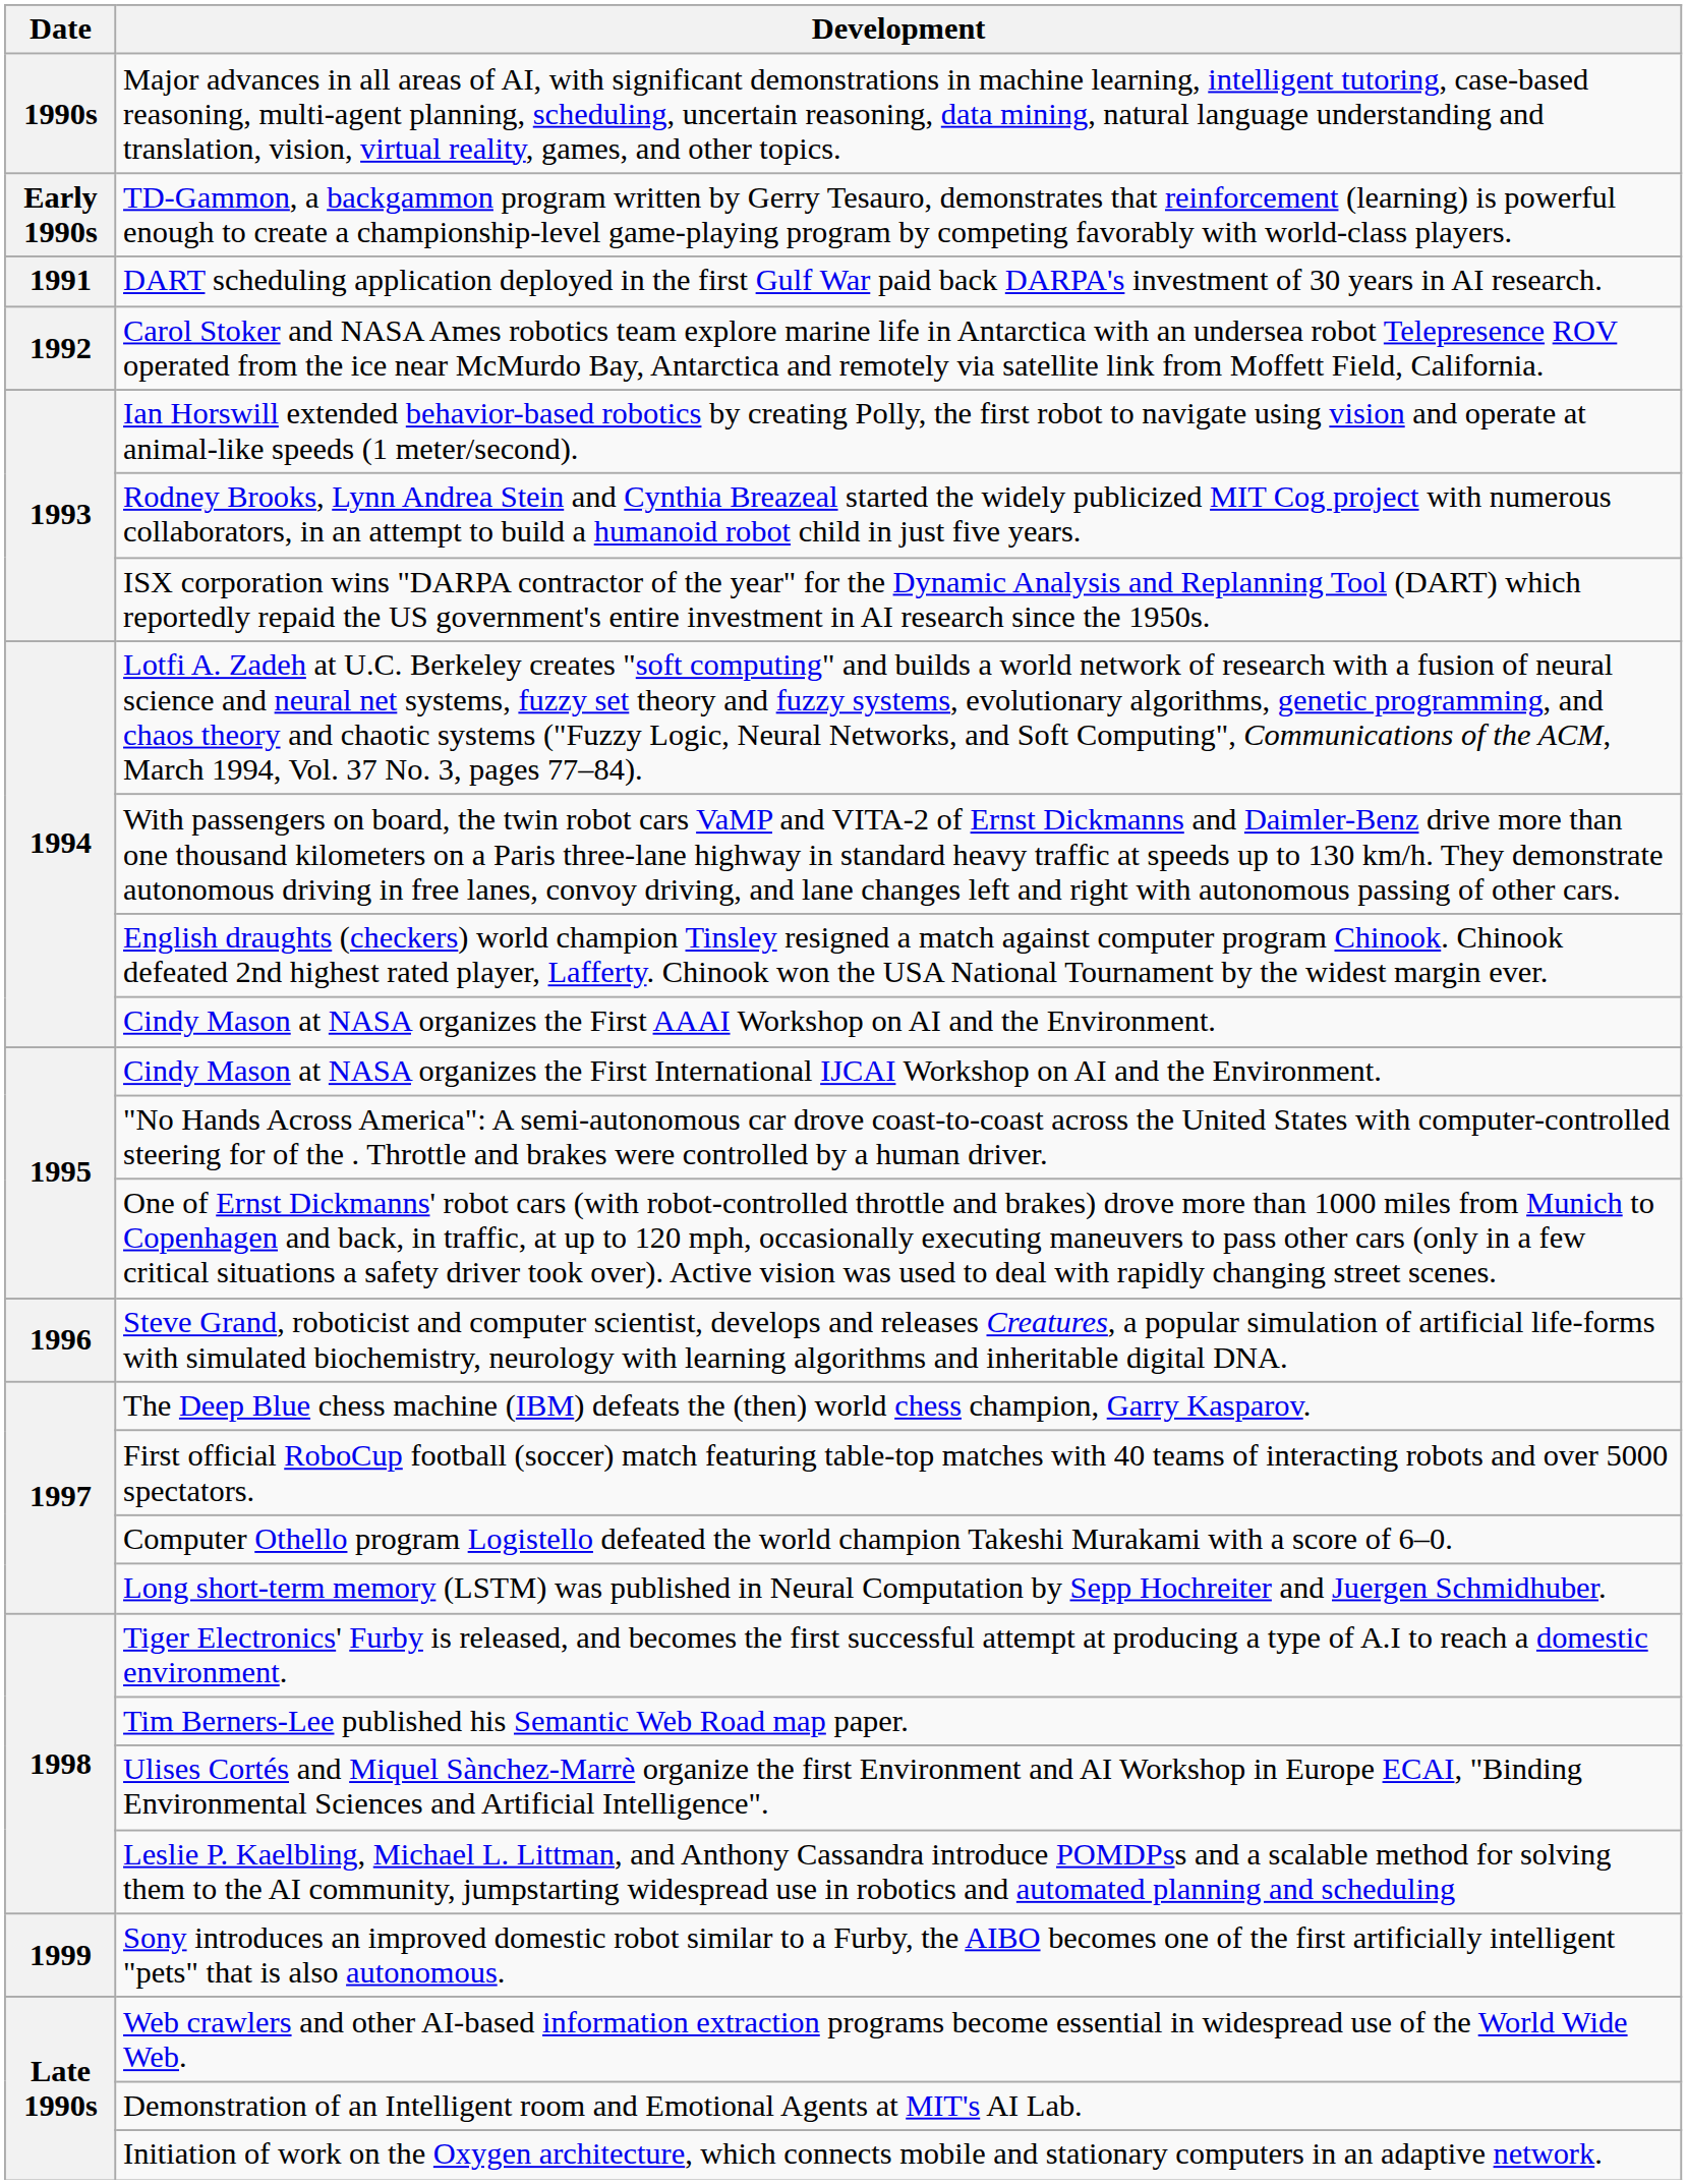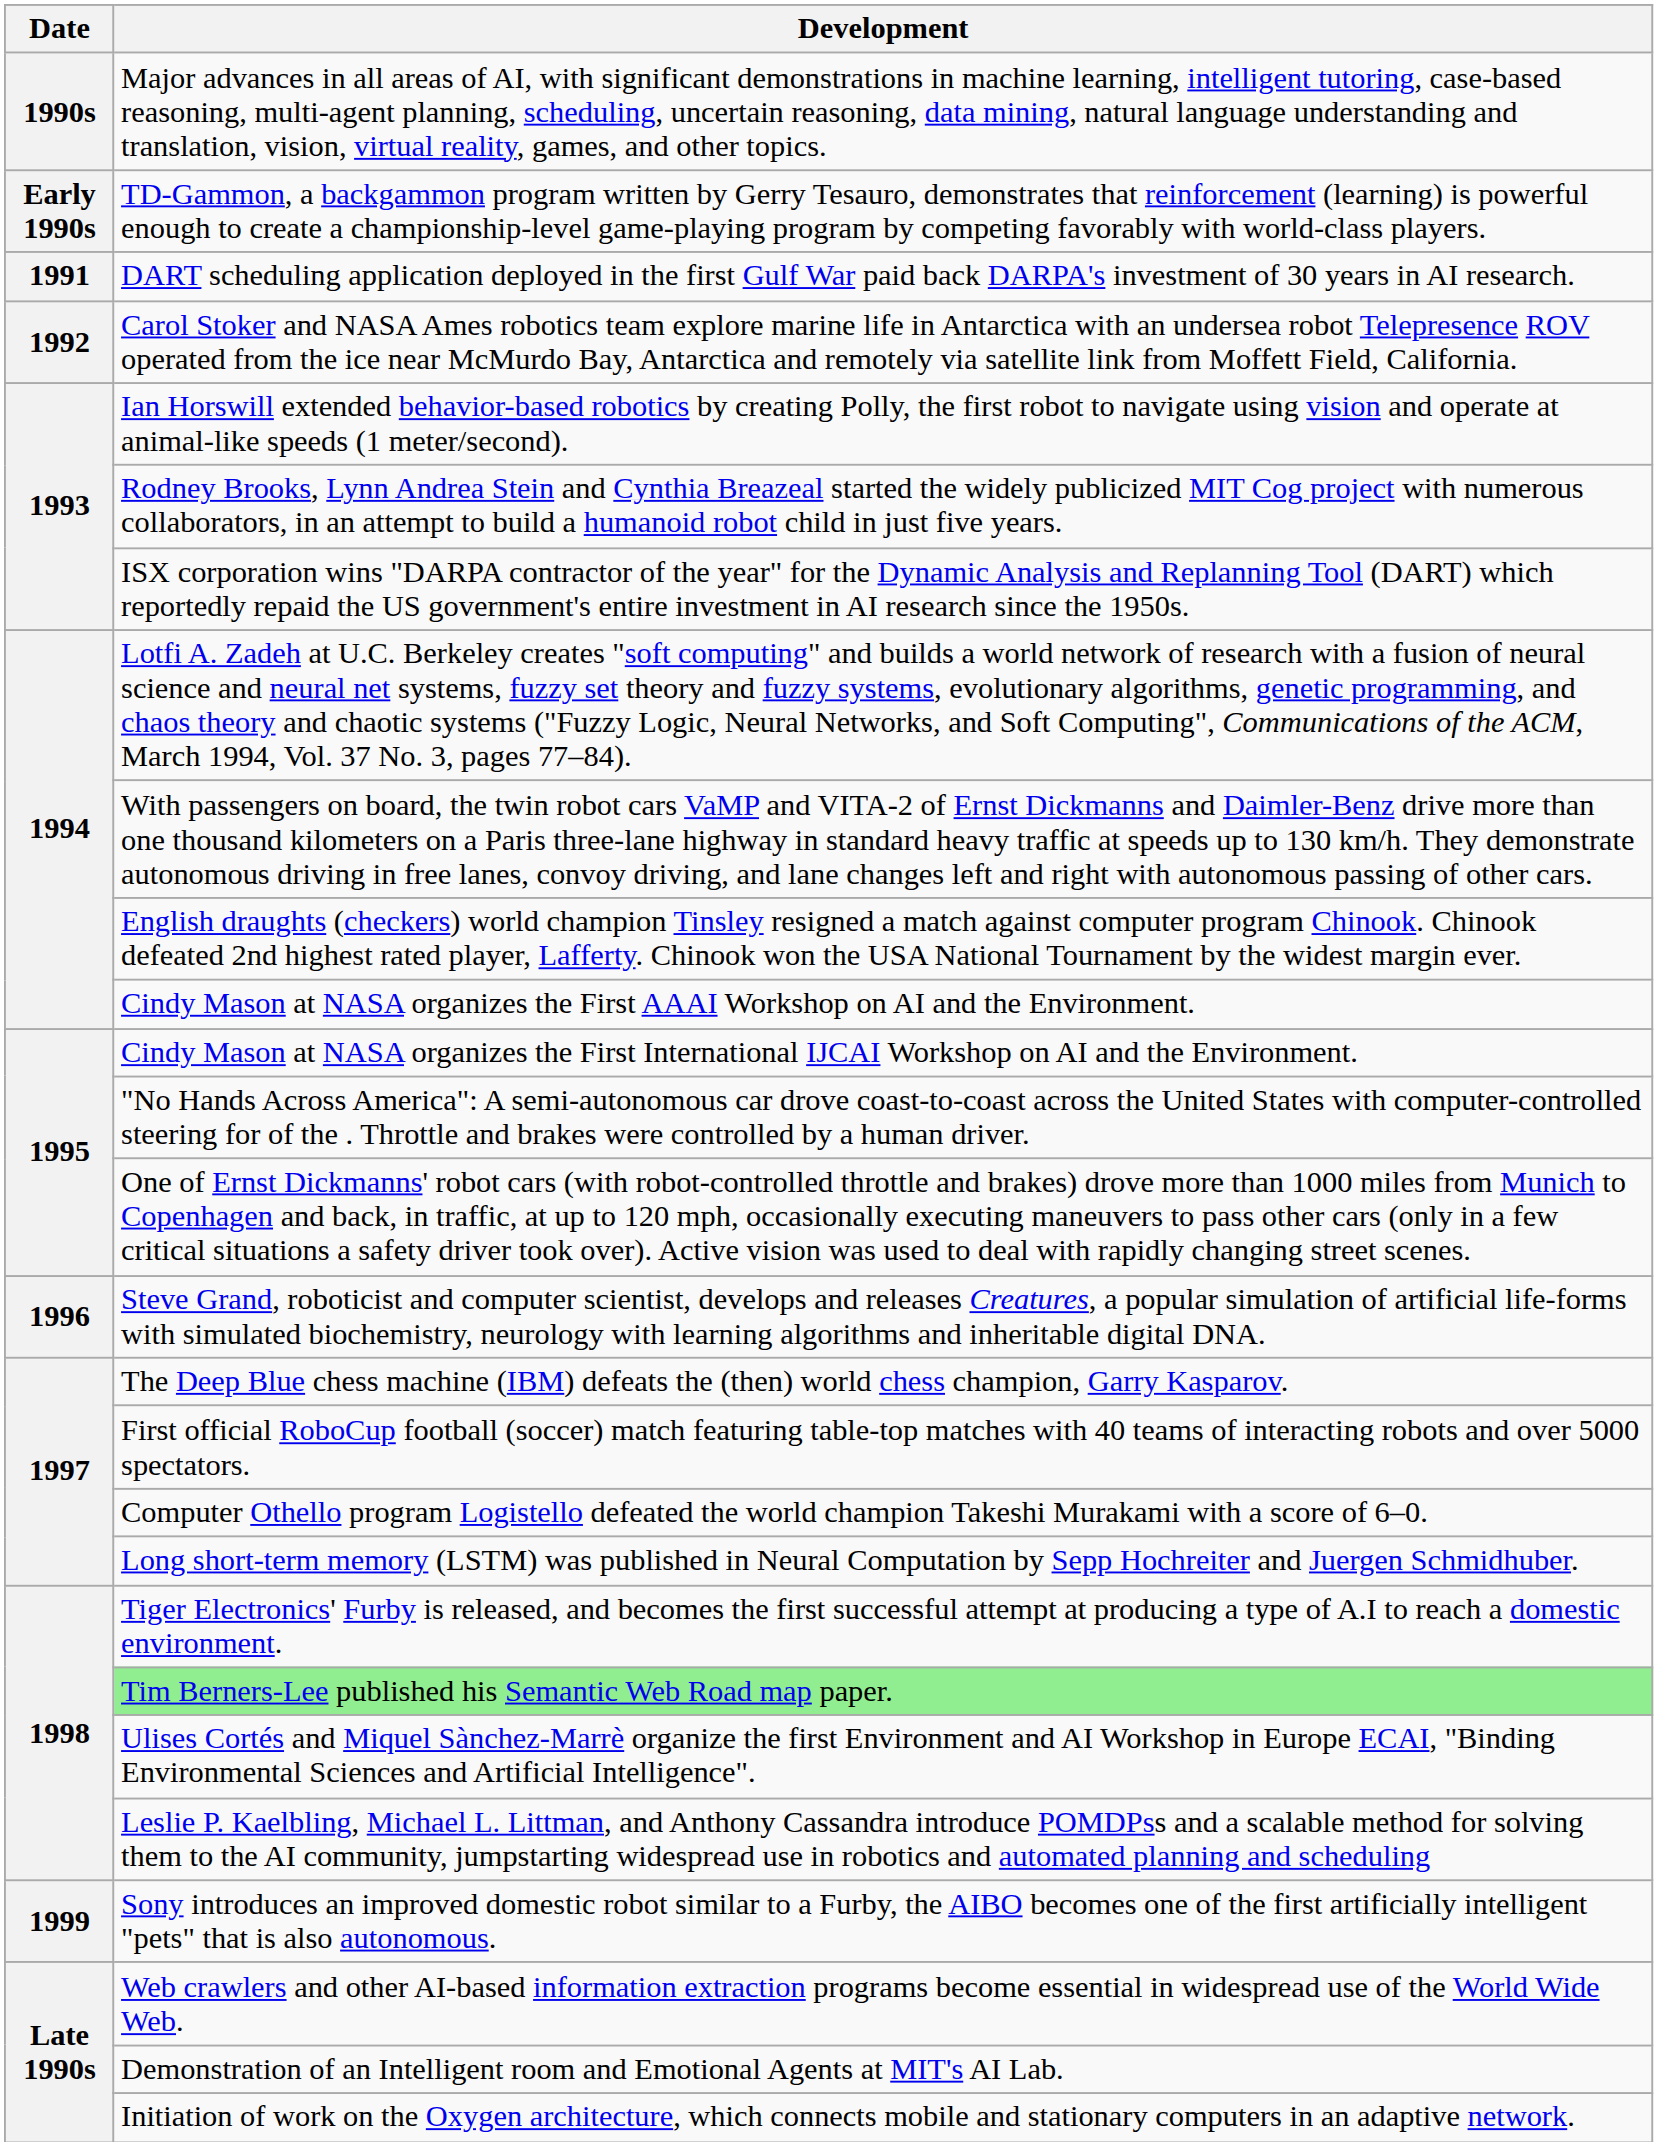Tim Berners-Lee published his Semantic Web Road map paper. | Development: no background -> lightgreen background
